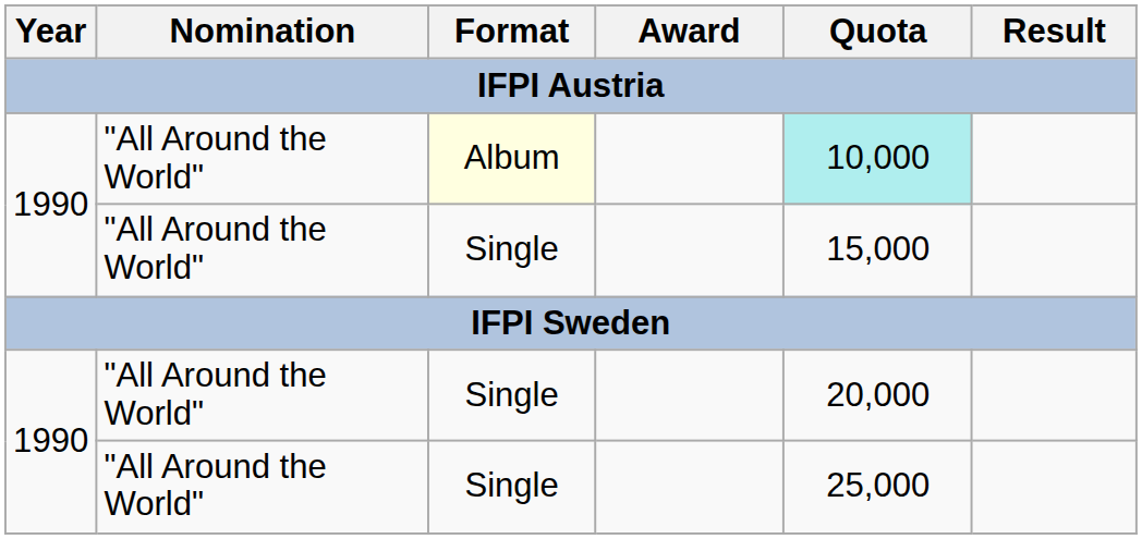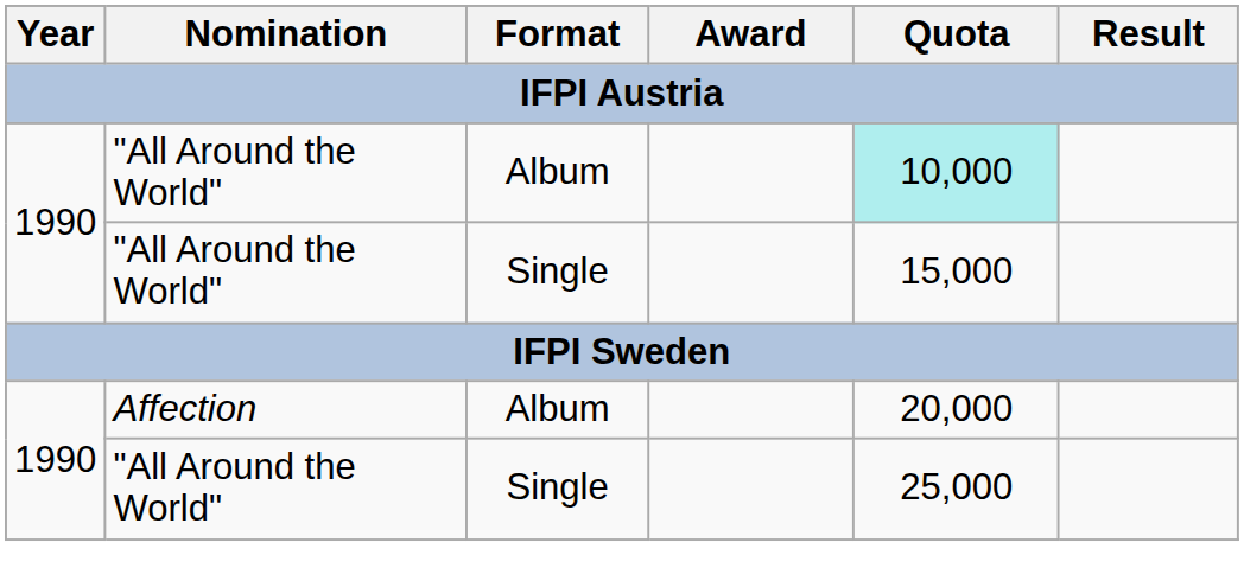row 3 | Format: lightyellow background -> no background
row 6 | Nomination: "All Around the World" -> Affection
row 6 | Format: Single -> Album
